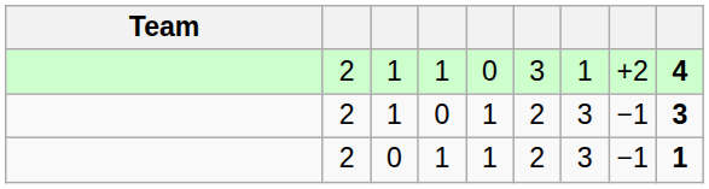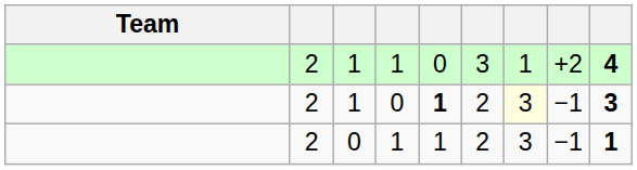row 3 | column 5: normal -> bold
row 3 | column 7: no background -> lightyellow background
